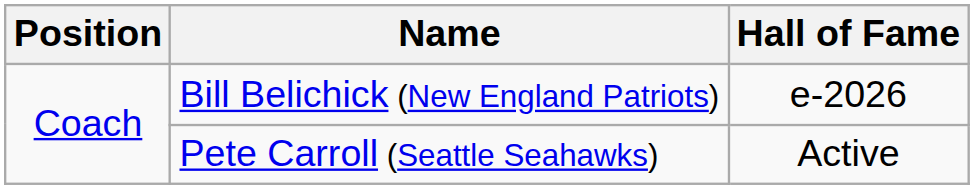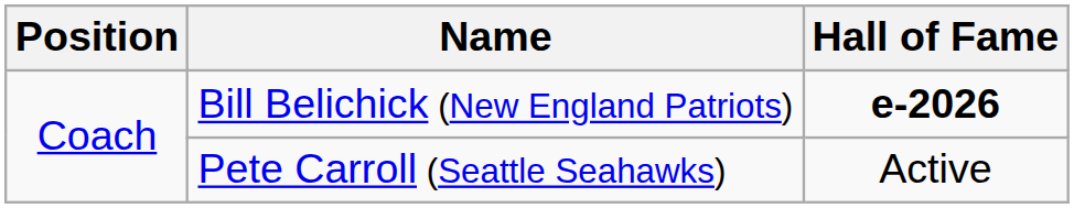Bill Belichick (New England Patriots) | Hall of Fame: normal -> bold
